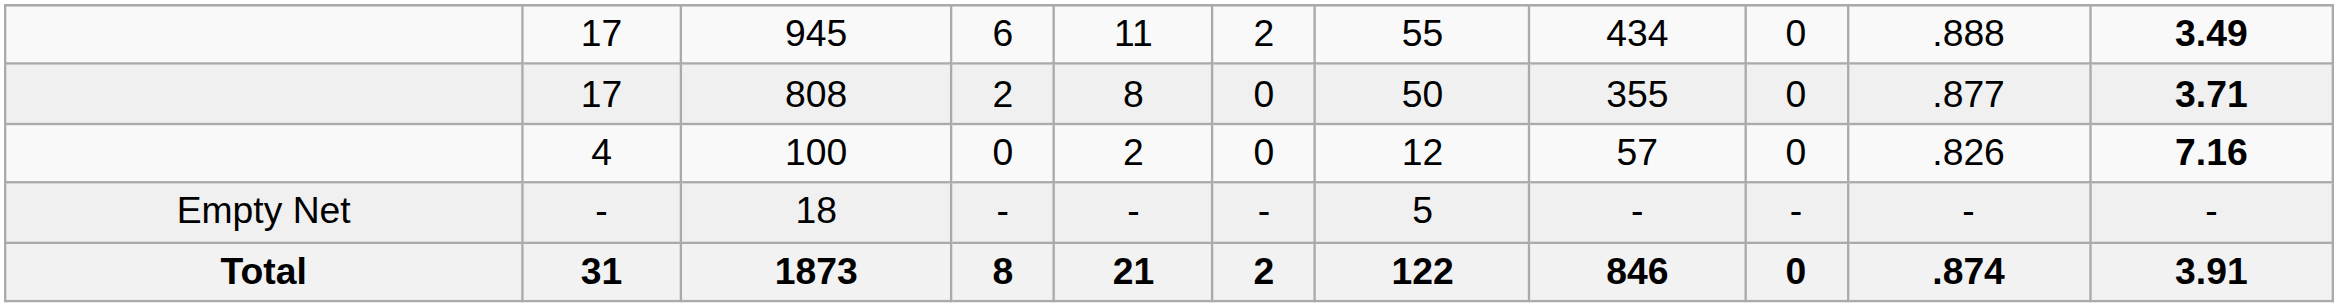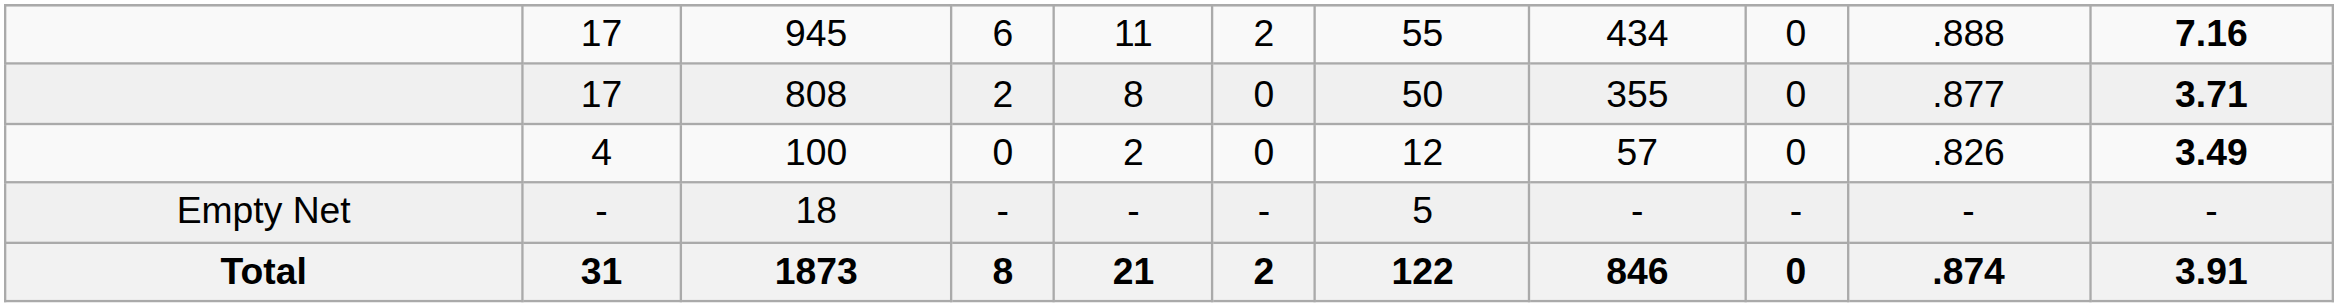945 | column 11: 3.49 -> 7.16
100 | column 11: 7.16 -> 3.49
